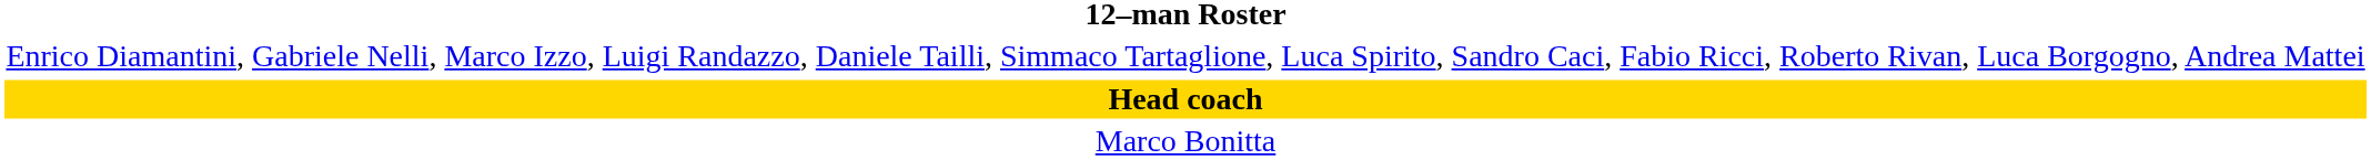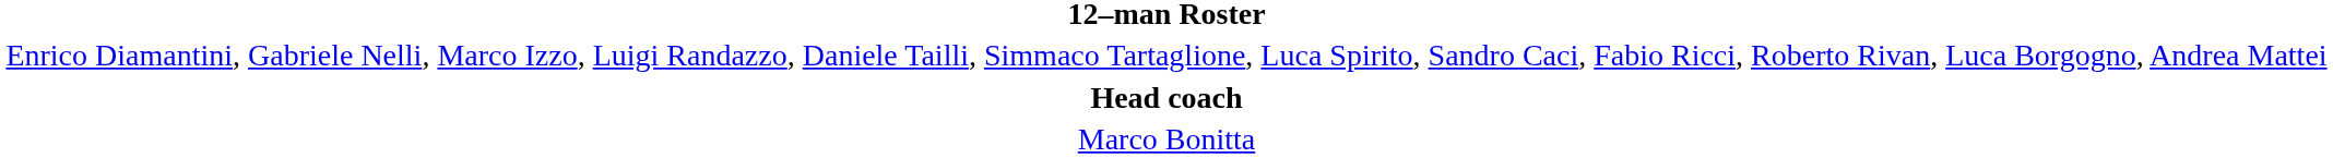row 3 | column 1: gold background -> no background
